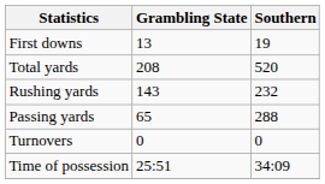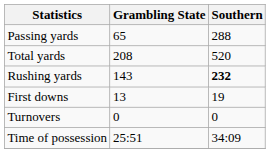rows swapped: First downs <-> Passing yards
Rushing yards | Southern: normal -> bold
